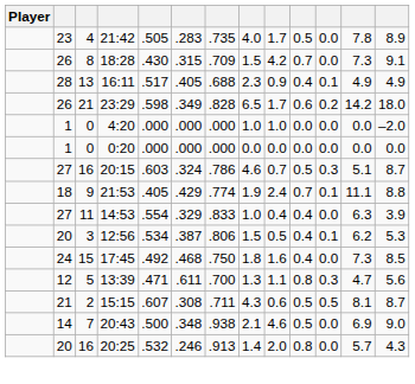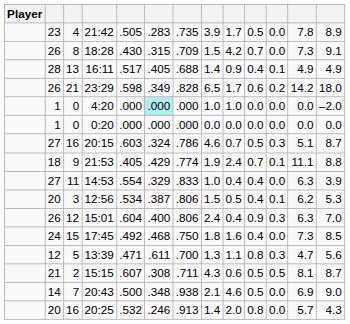21:42 | column 8: 4.0 -> 3.9
16:11 | column 8: 2.3 -> 1.4
4:20 | column 6: no background -> paleturquoise background
+ row: 26 | 12 | 15:01 | .604 | .400 | .806 | 2.4 | 0.4 | 0.9 | 0.3 | 6.3 | 7.0
